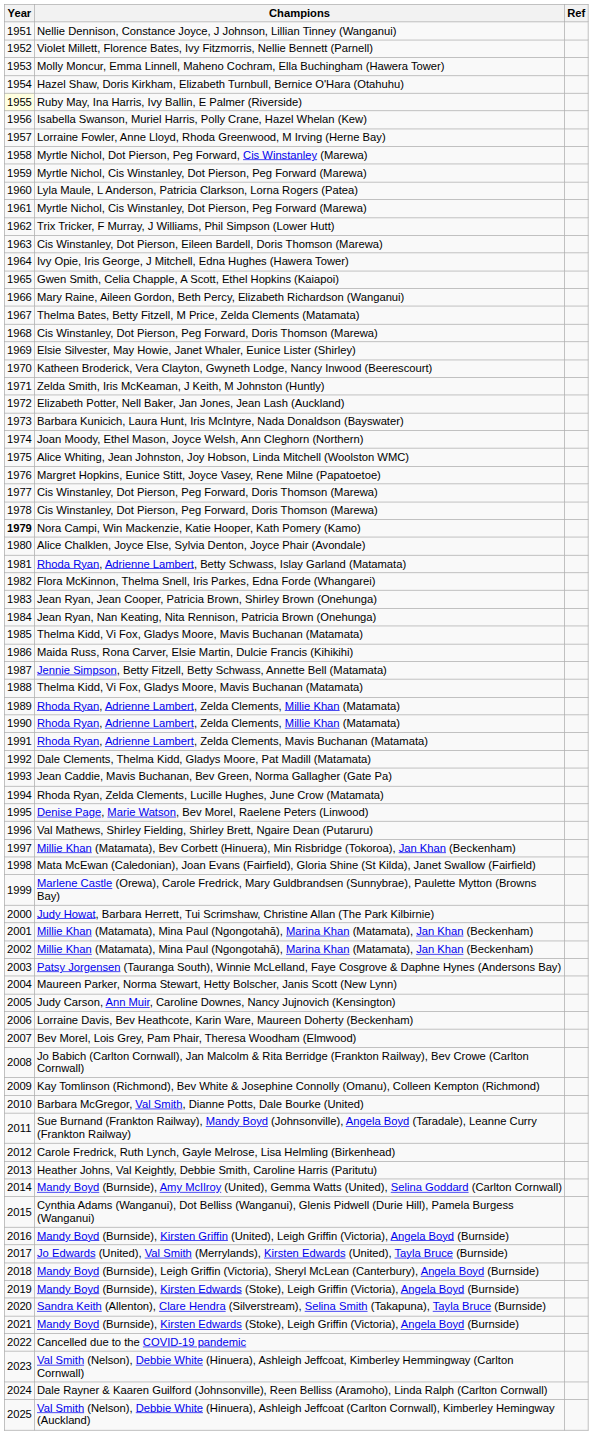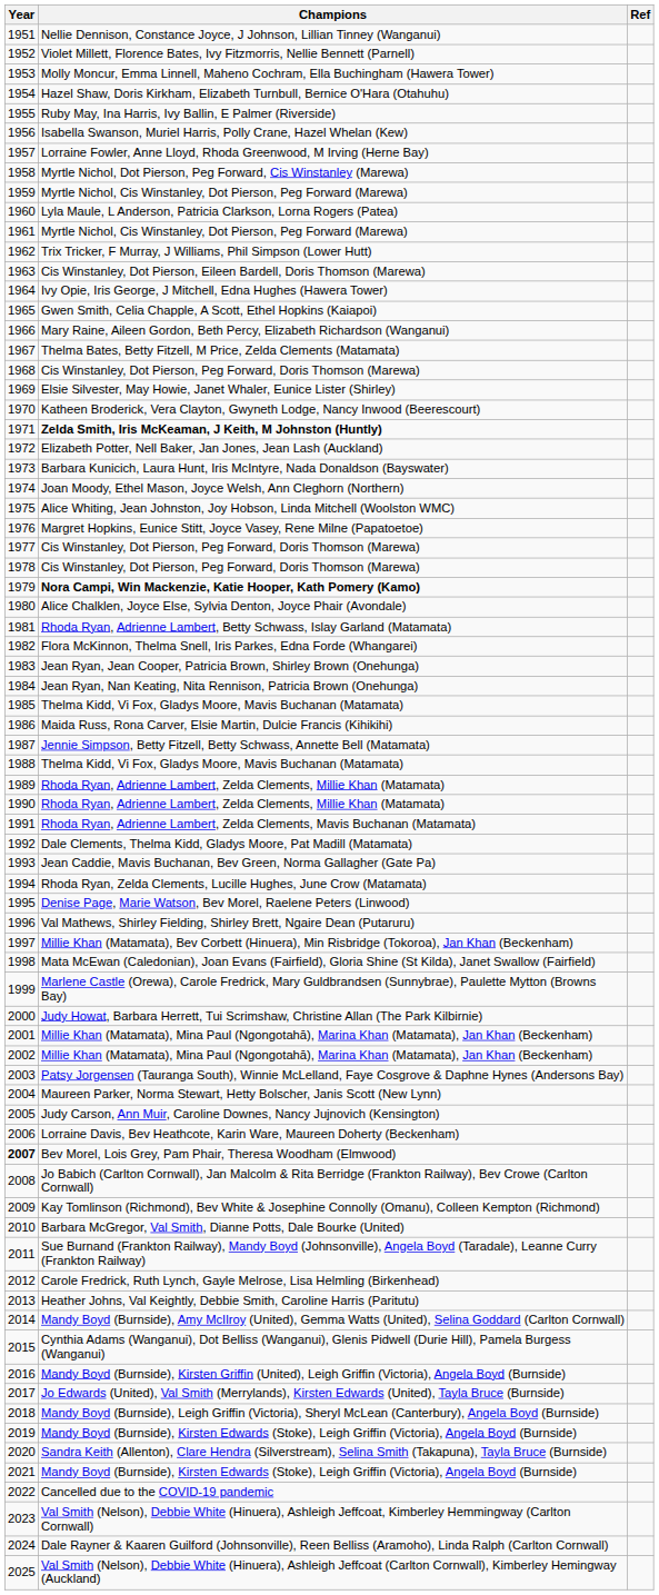Ruby May, Ina Harris, Ivy Ballin, E Palmer (Riverside) | Year: lightyellow background -> no background
Zelda Smith, Iris McKeaman, J Keith, M Johnston (Huntly) | Champions: normal -> bold
Nora Campi, Win Mackenzie, Katie Hooper, Kath Pomery (Kamo) | Year: bold -> normal
Nora Campi, Win Mackenzie, Katie Hooper, Kath Pomery (Kamo) | Champions: normal -> bold
Bev Morel, Lois Grey, Pam Phair, Theresa Woodham (Elmwood) | Year: normal -> bold
